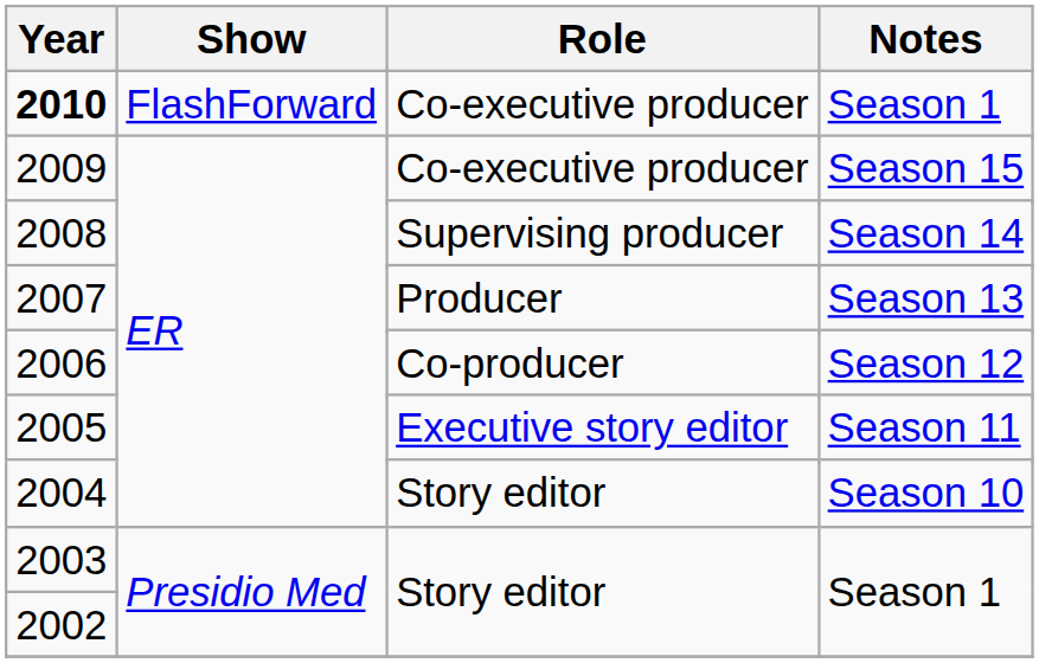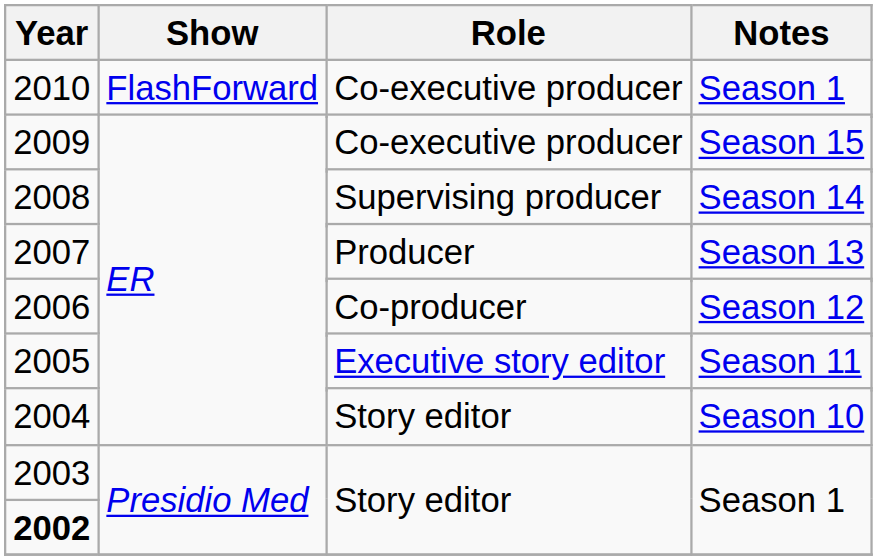2010 | Year: bold -> normal
2002 | Year: normal -> bold
